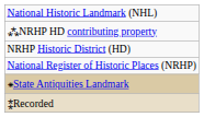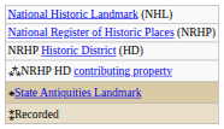row 2 | column 1: ⁂NRHP HD contributing property -> National Register of Historic Places (NRHP)
row 4 | column 1: National Register of Historic Places (NRHP) -> ⁂NRHP HD contributing property
